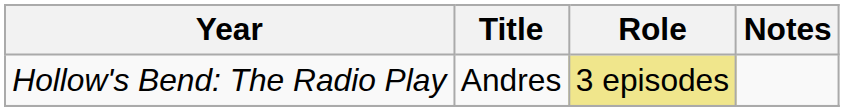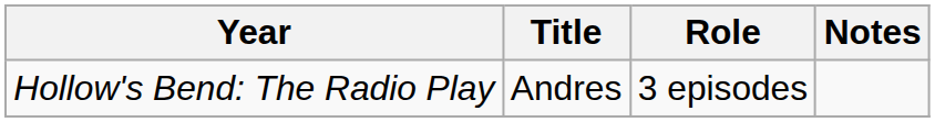Hollow's Bend: The Radio Play | Role: khaki background -> no background
